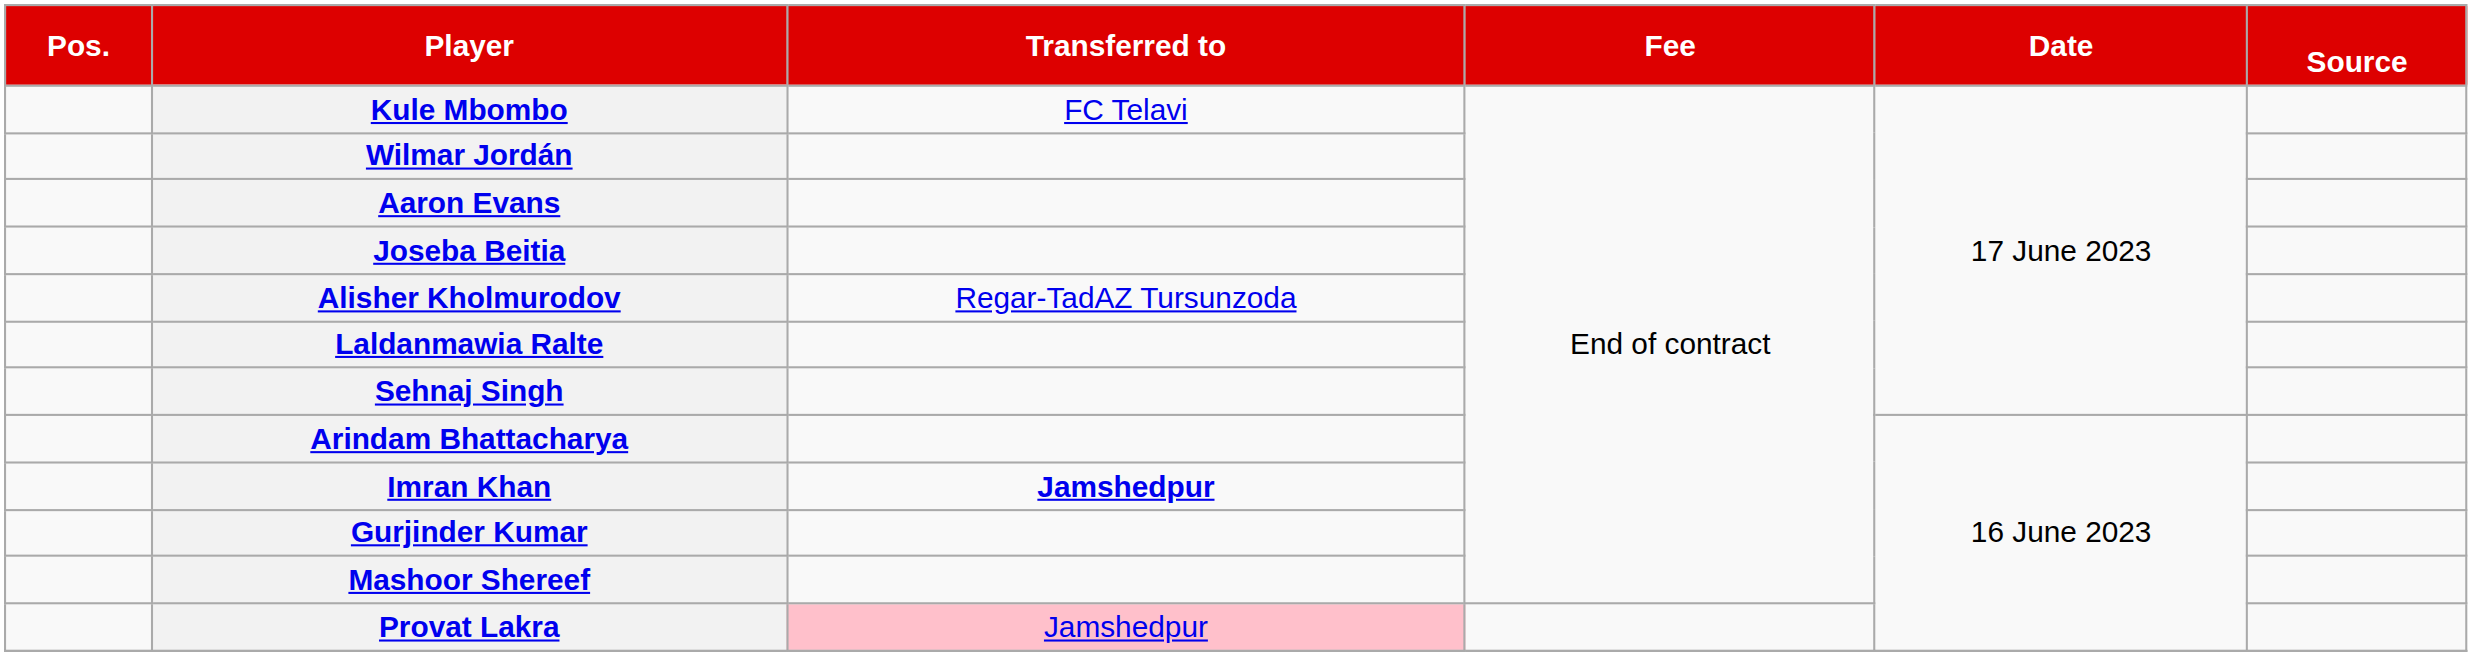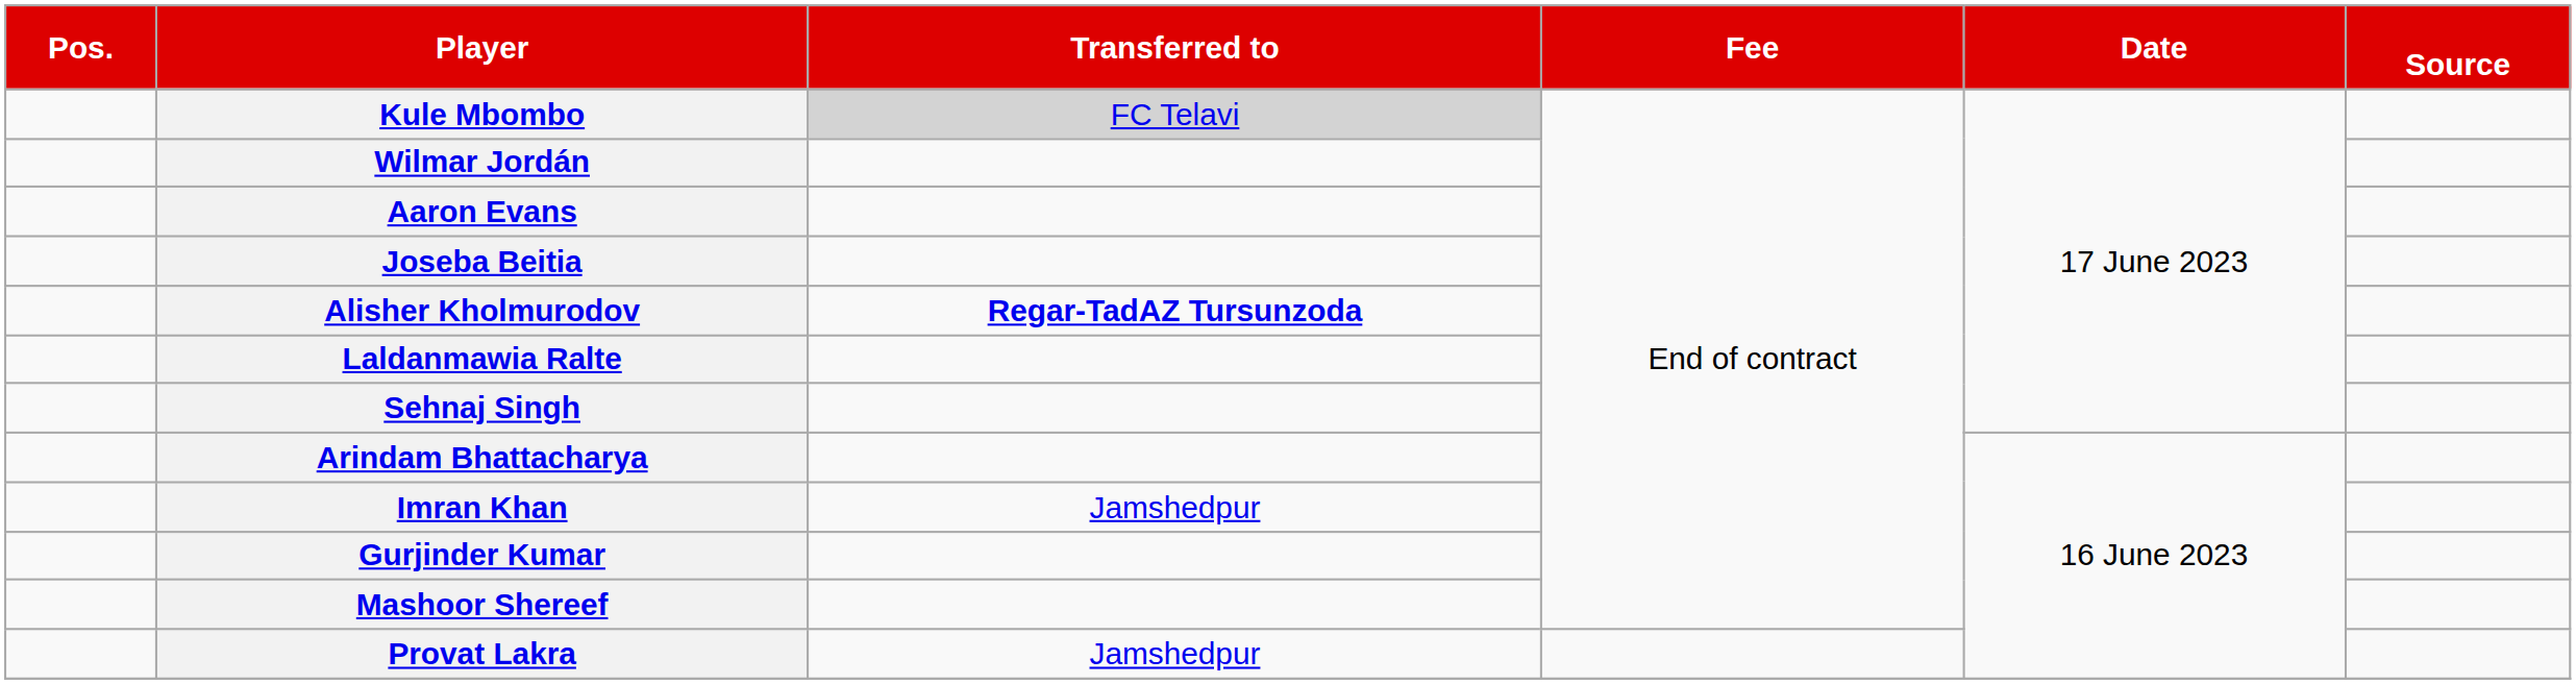Kule Mbombo | Transferred to: no background -> lightgrey background
Alisher Kholmurodov | Transferred to: normal -> bold
Imran Khan | Transferred to: bold -> normal
Provat Lakra | Transferred to: pink background -> no background
